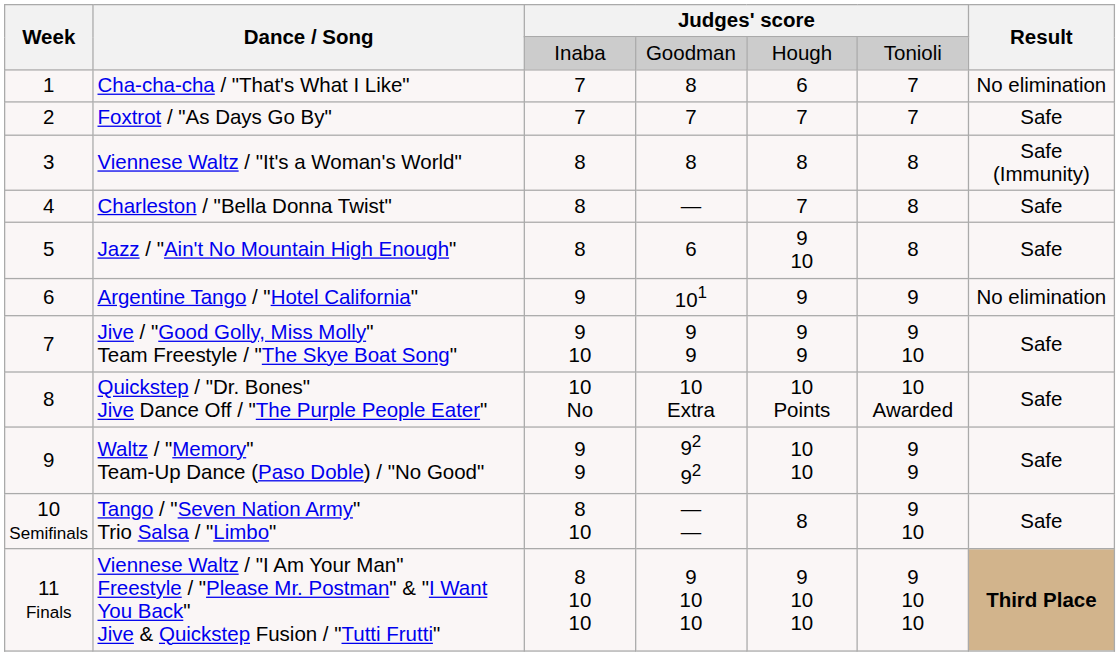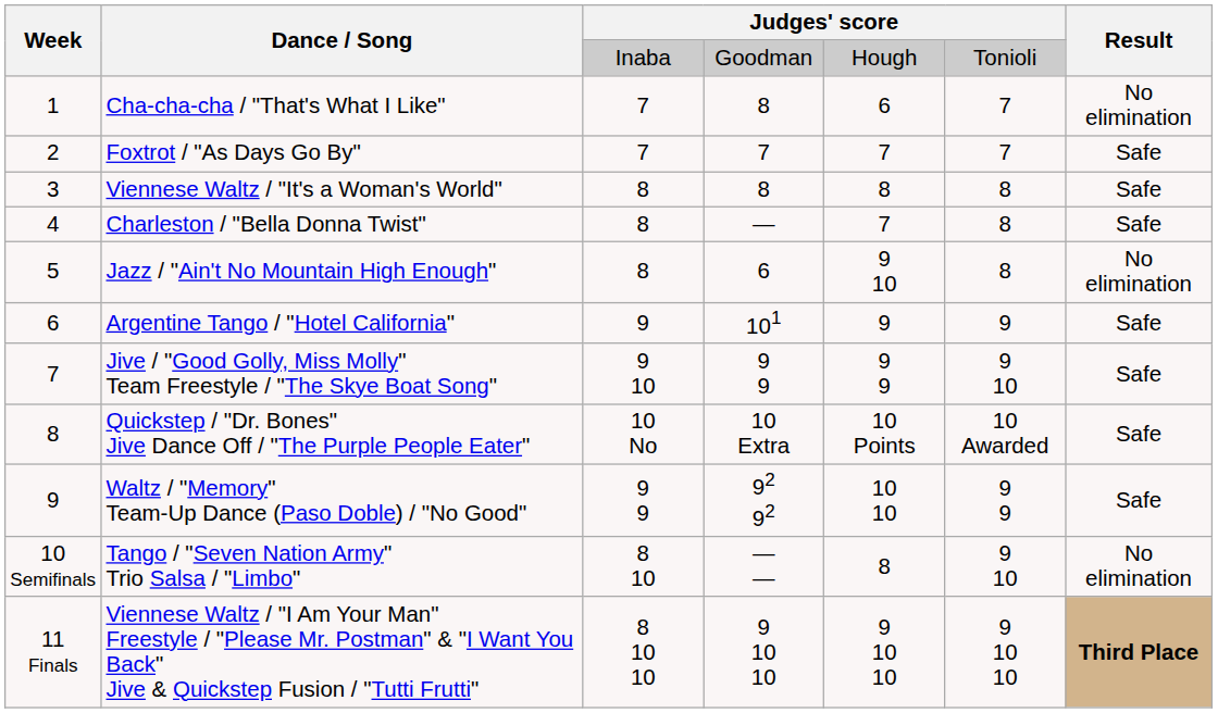Viennese Waltz / "It's a Woman's World" | Result: Safe (Immunity) -> Safe
Jazz / "Ain't No Mountain High Enough" | Result: Safe -> No elimination
Argentine Tango / "Hotel California" | Result: No elimination -> Safe
Tango / "Seven Nation Army" Trio Salsa / "Limbo" | Result: Safe -> No elimination
